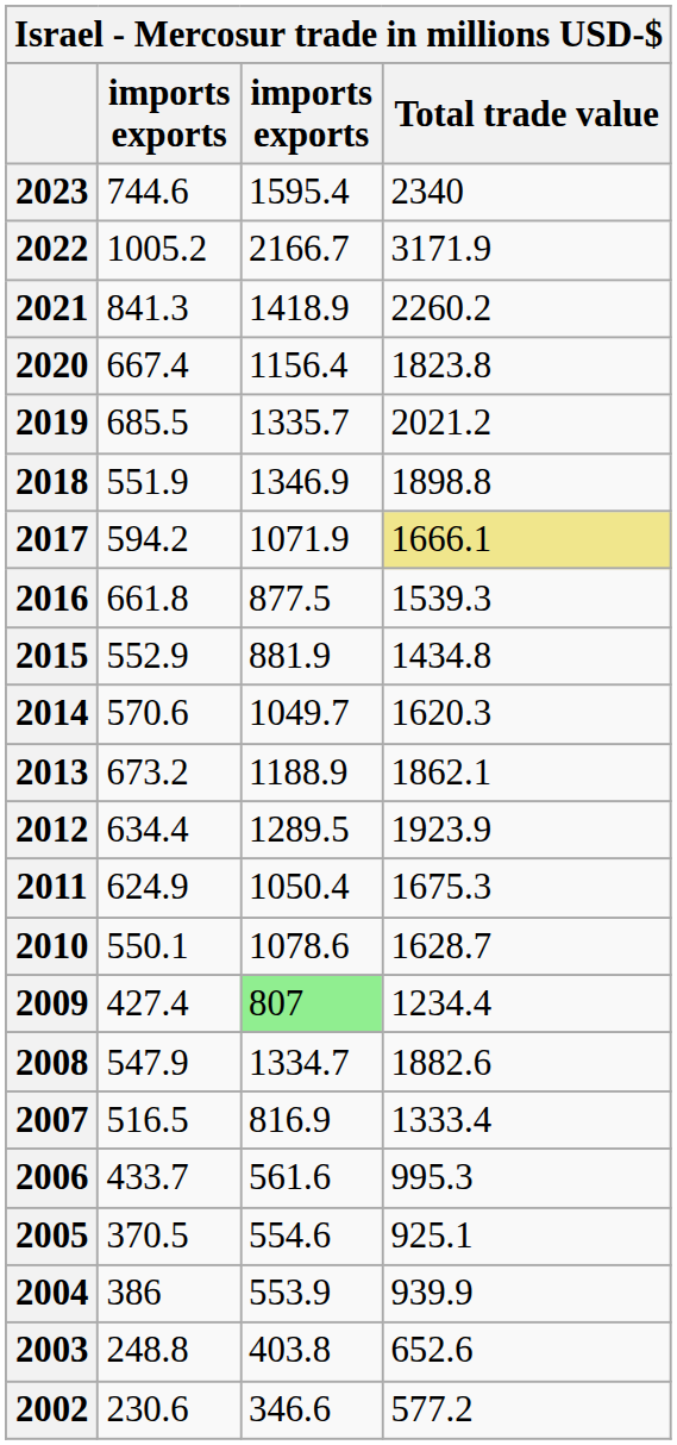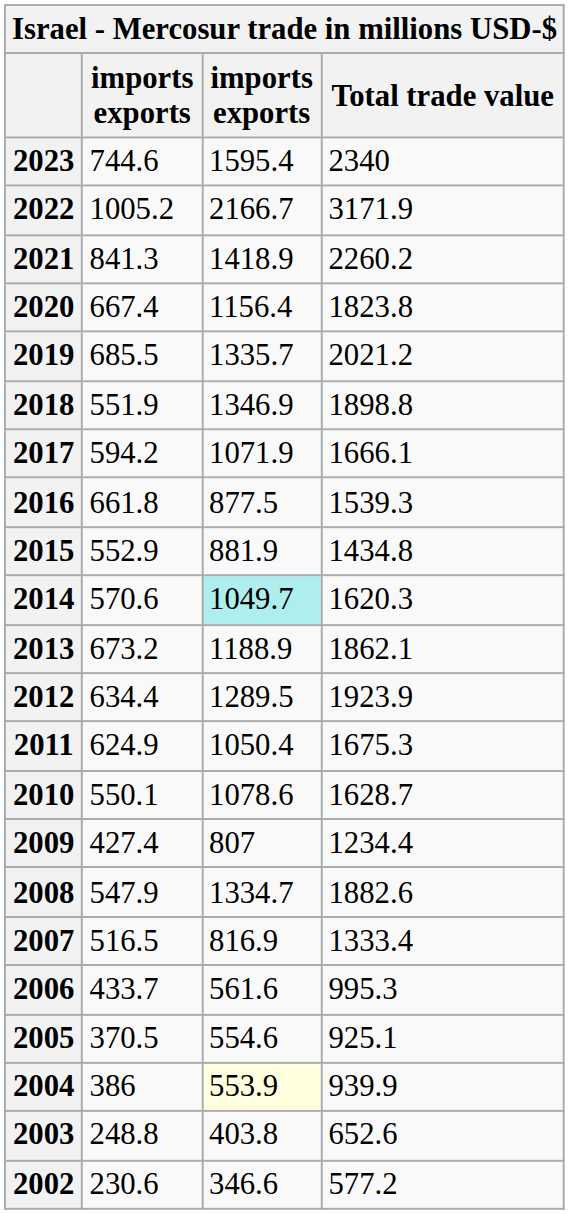2017 | Total trade value: khaki background -> no background
2014 | column 3: no background -> paleturquoise background
2009 | column 3: lightgreen background -> no background
2004 | column 3: no background -> lightyellow background
